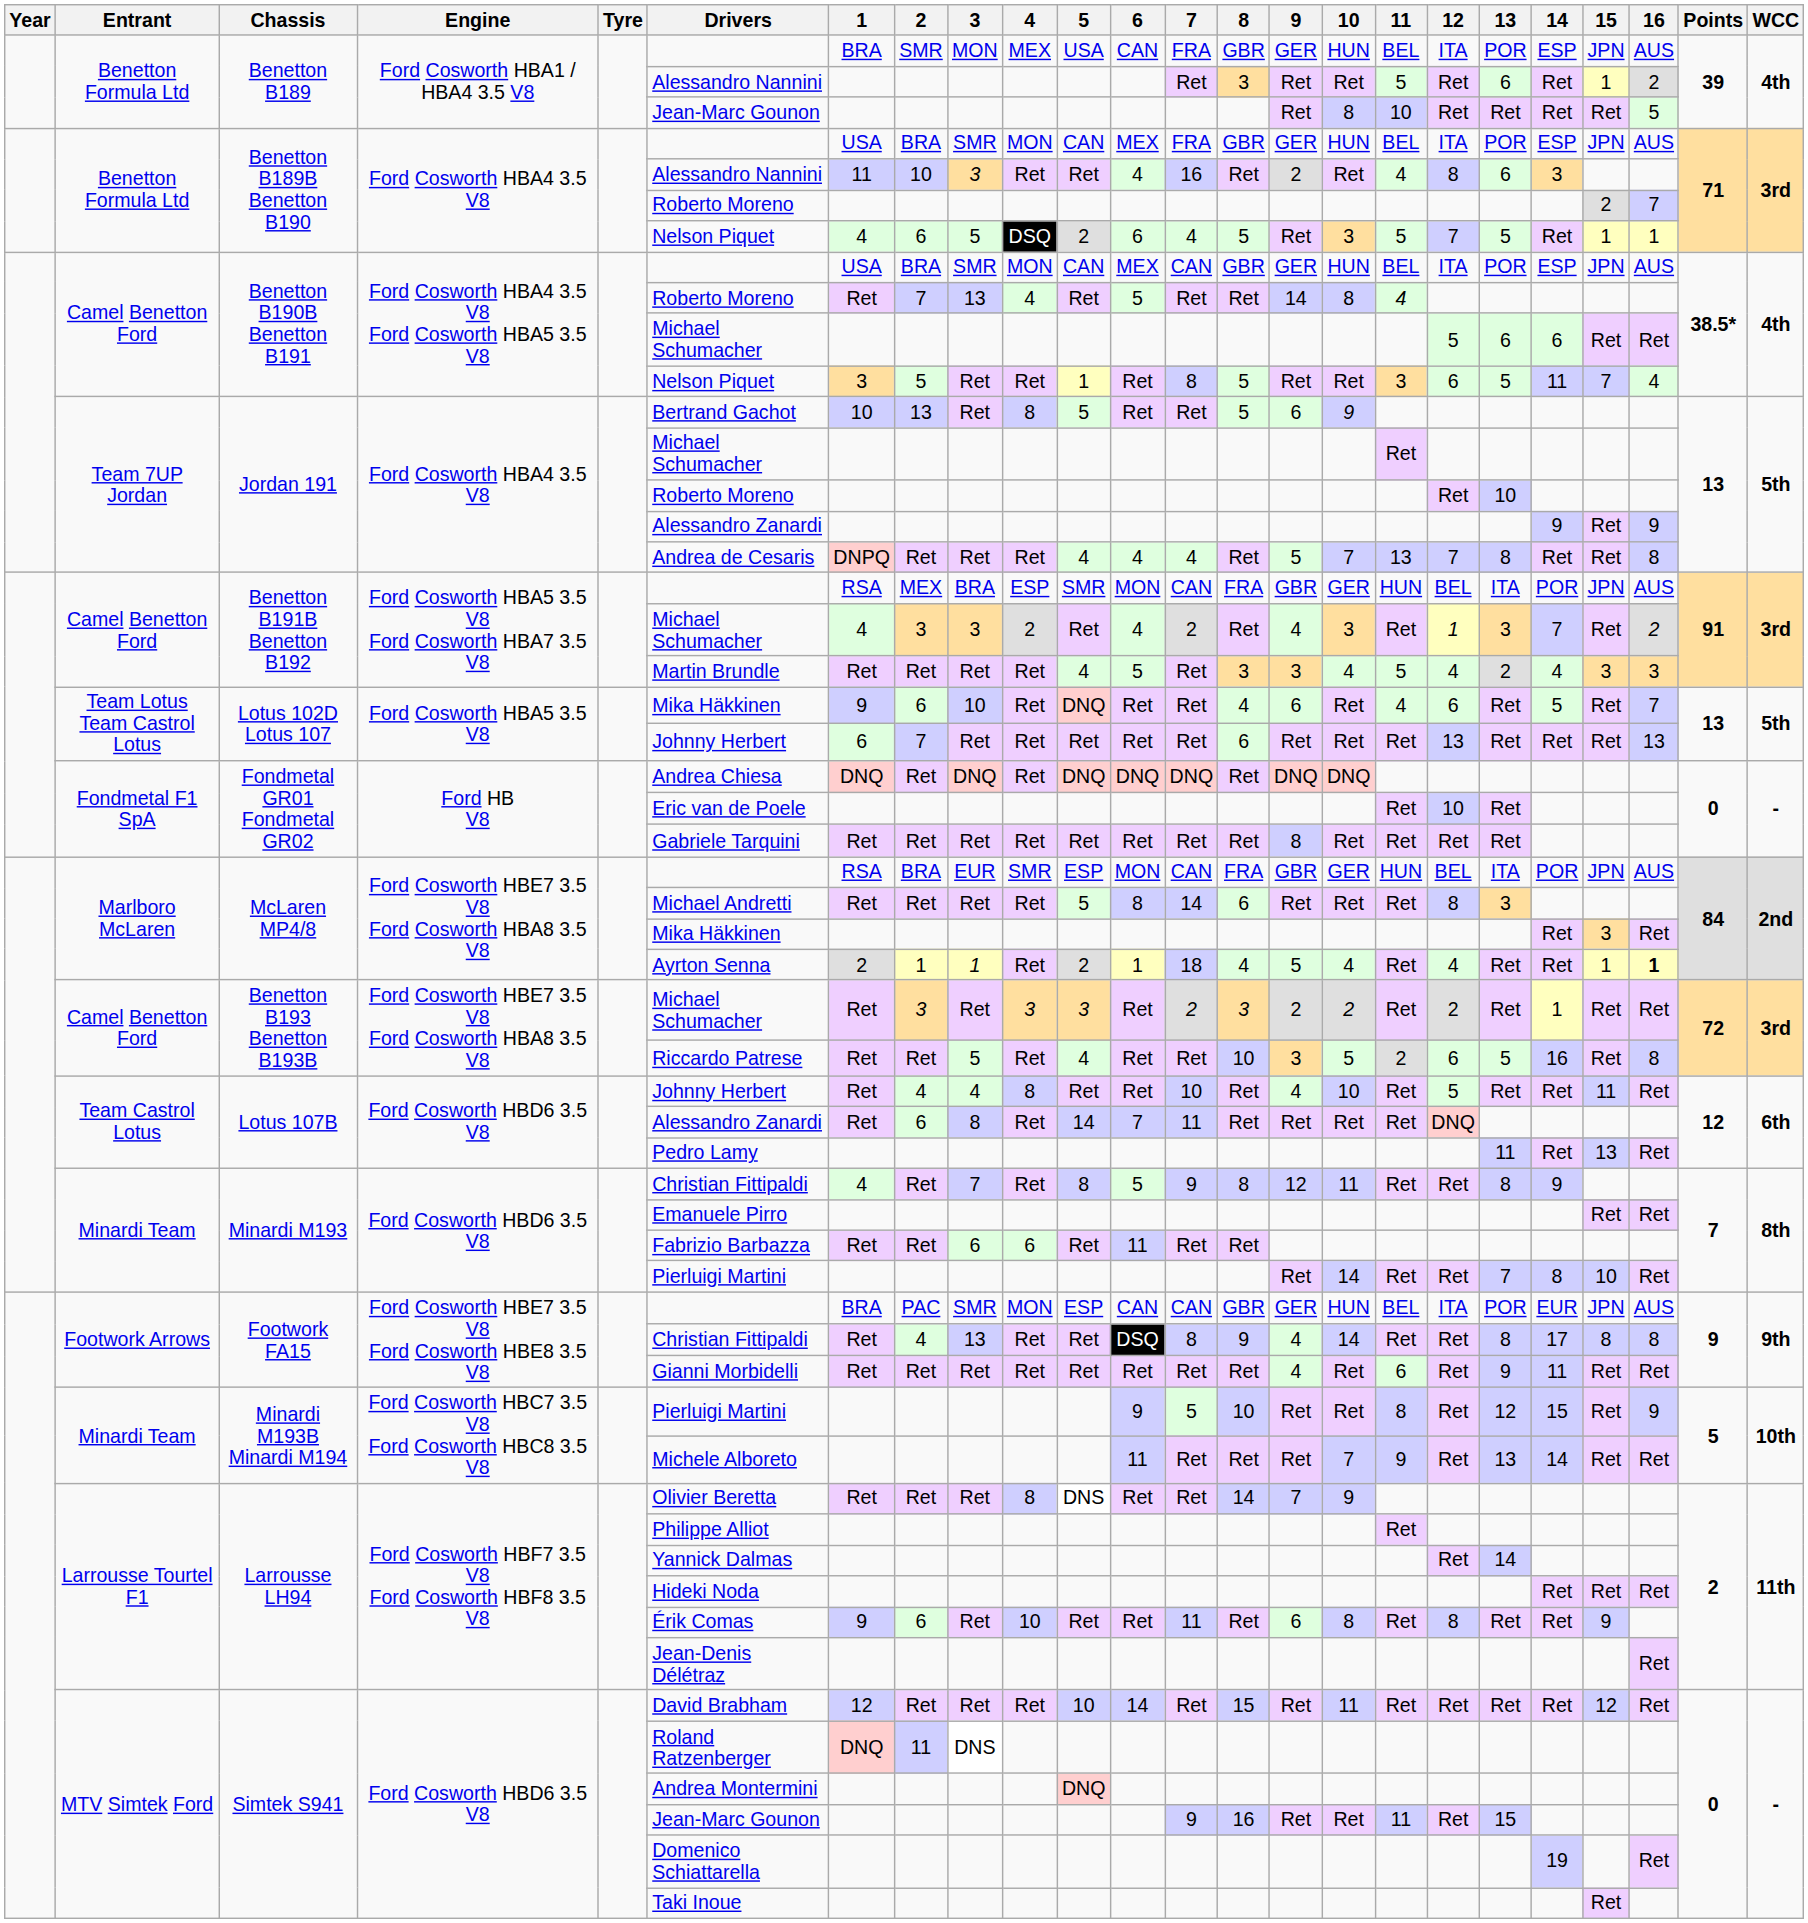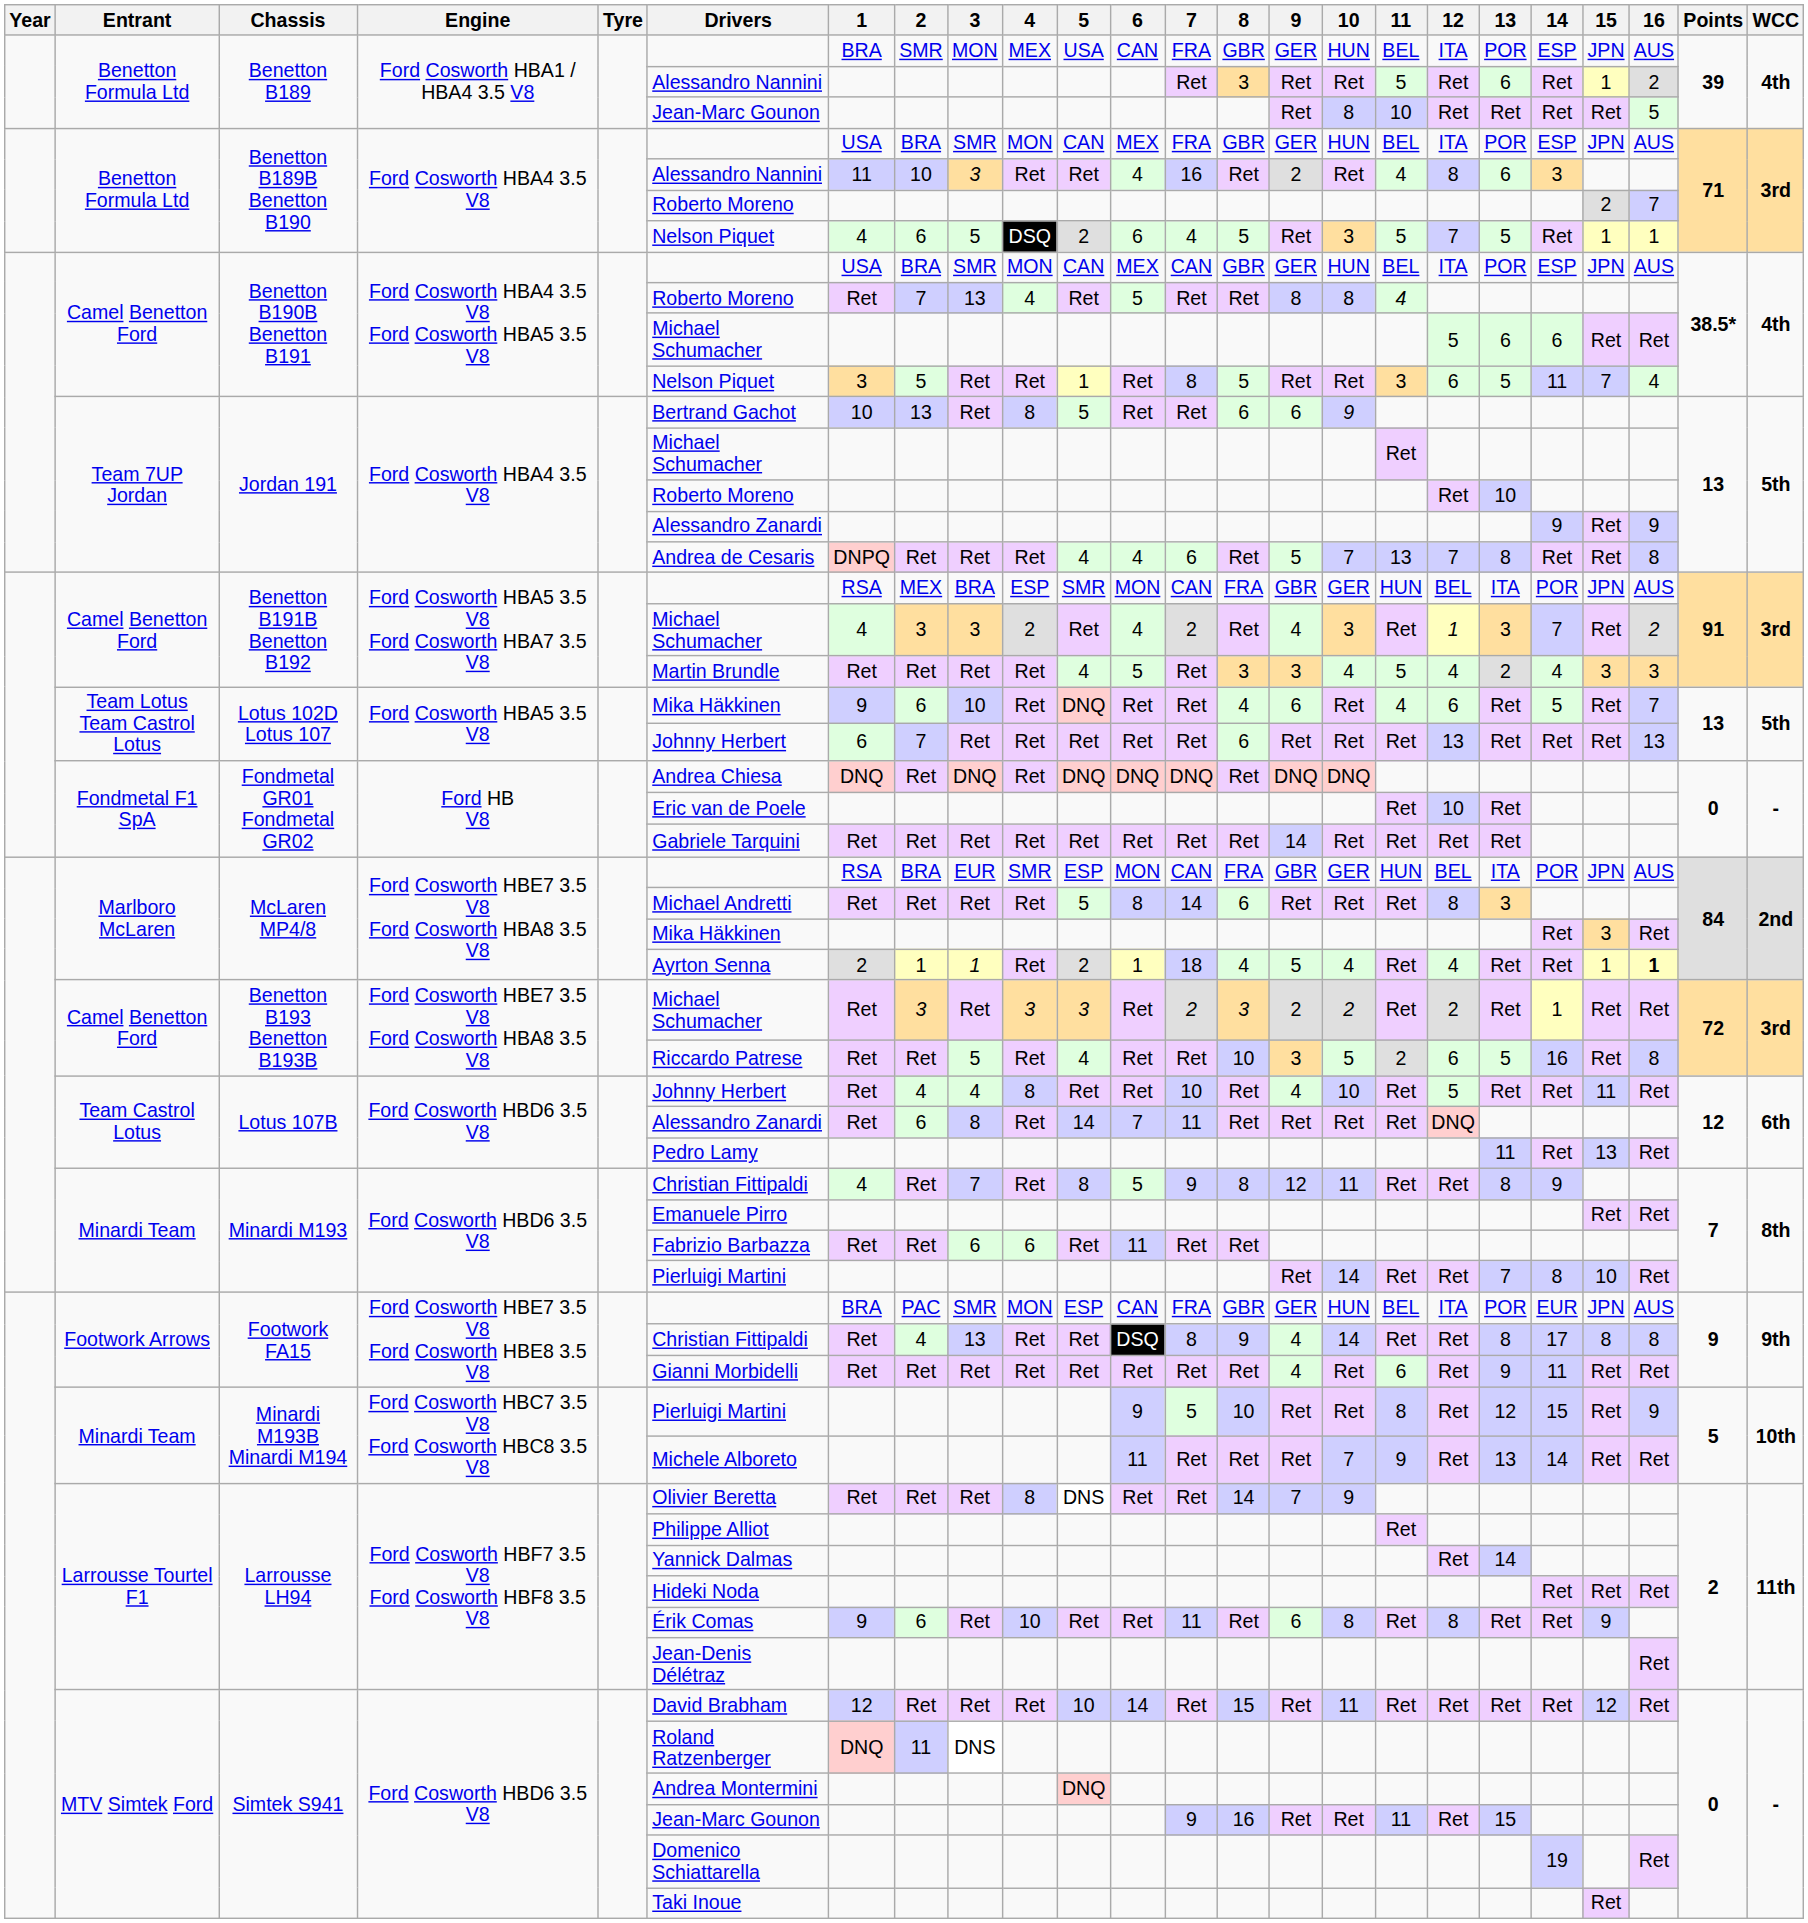row 10 | 9: 14 -> 8
row 13 | 8: 5 -> 6
row 17 | 7: 4 -> 6
row 25 | 9: 8 -> 14
row 39 | 7: CAN -> FRA
